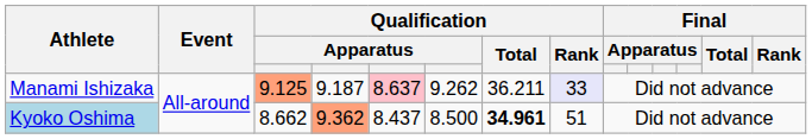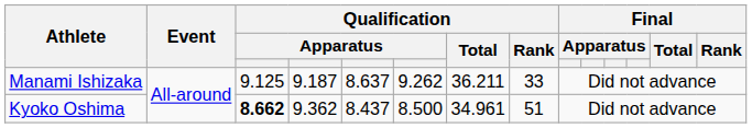row 4 | column 3: lightsalmon background -> no background
row 4 | column 5: pink background -> no background
row 4 | Qualification / Rank: lavender background -> no background
row 5 | Athlete: lightblue background -> no background
row 5 | column 3: normal -> bold
row 5 | column 4: lightsalmon background -> no background
row 5 | Qualification / Total: bold -> normal
